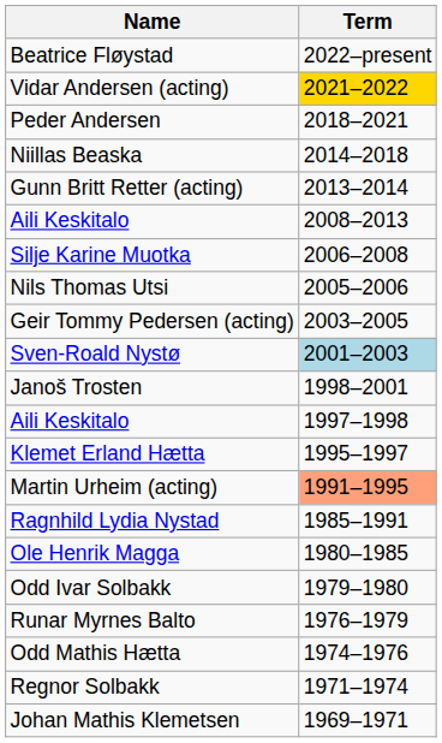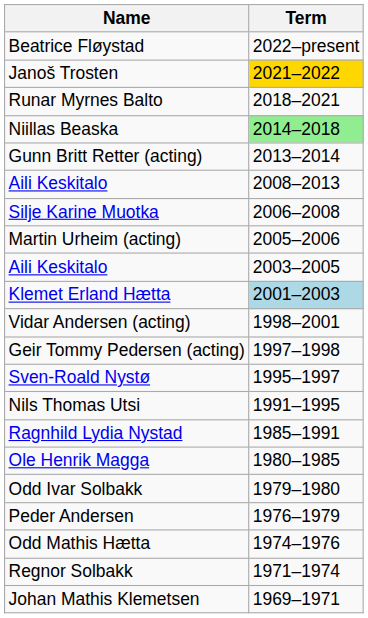row 3 | Name: Vidar Andersen (acting) -> Janoš Trosten
row 4 | Name: Peder Andersen -> Runar Myrnes Balto
row 5 | Term: no background -> lightgreen background
row 9 | Name: Nils Thomas Utsi -> Martin Urheim (acting)
row 10 | Name: Geir Tommy Pedersen (acting) -> Aili Keskitalo
row 11 | Name: Sven-Roald Nystø -> Klemet Erland Hætta
row 12 | Name: Janoš Trosten -> Vidar Andersen (acting)
row 13 | Name: Aili Keskitalo -> Geir Tommy Pedersen (acting)
row 14 | Name: Klemet Erland Hætta -> Sven-Roald Nystø
row 15 | Name: Martin Urheim (acting) -> Nils Thomas Utsi
row 15 | Term: lightsalmon background -> no background
row 19 | Name: Runar Myrnes Balto -> Peder Andersen
